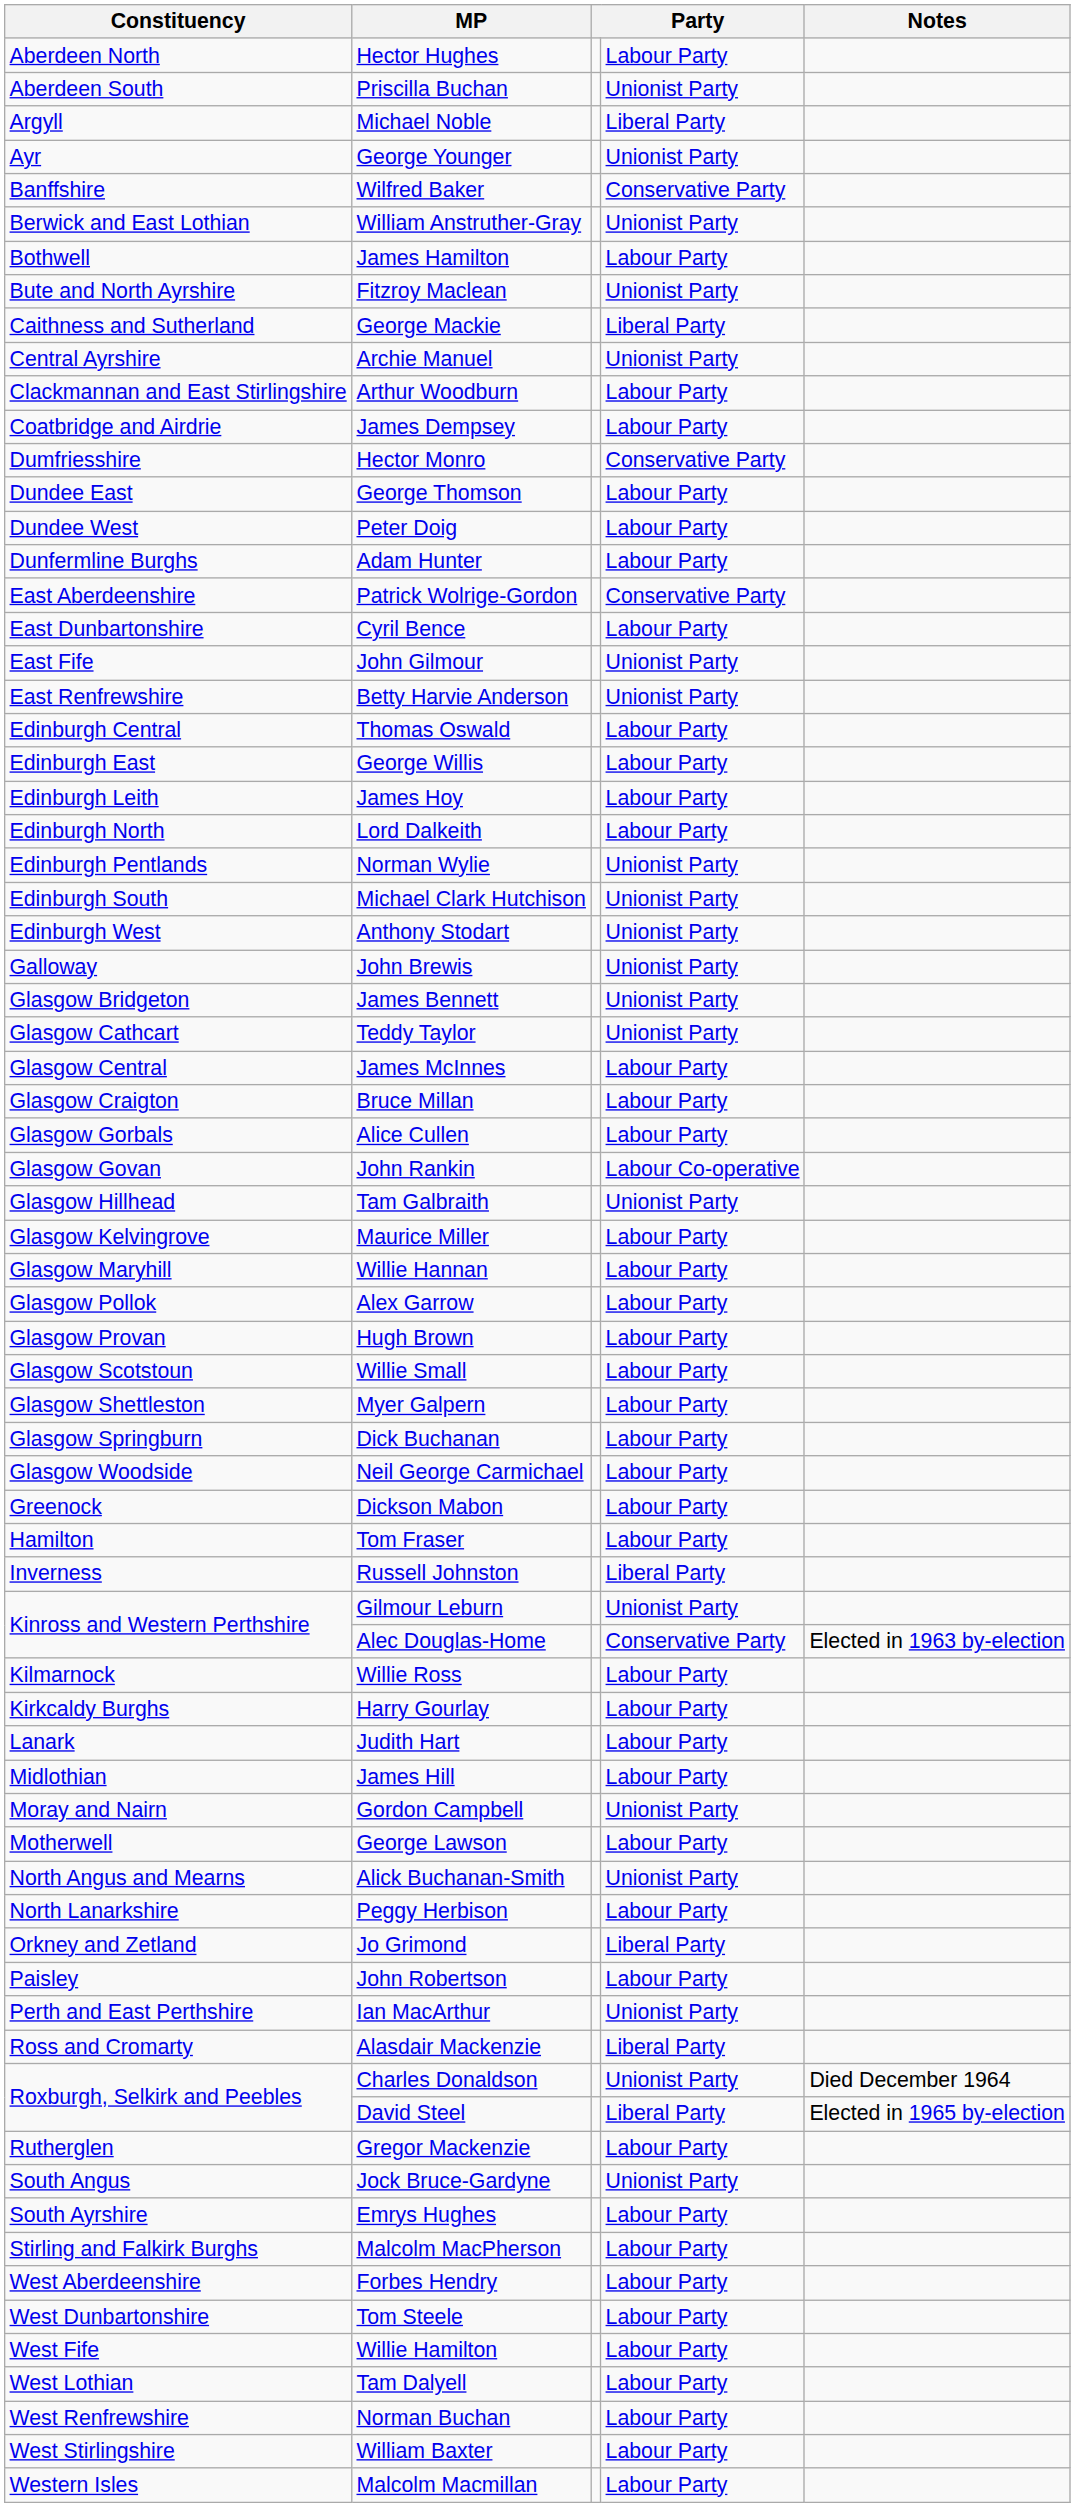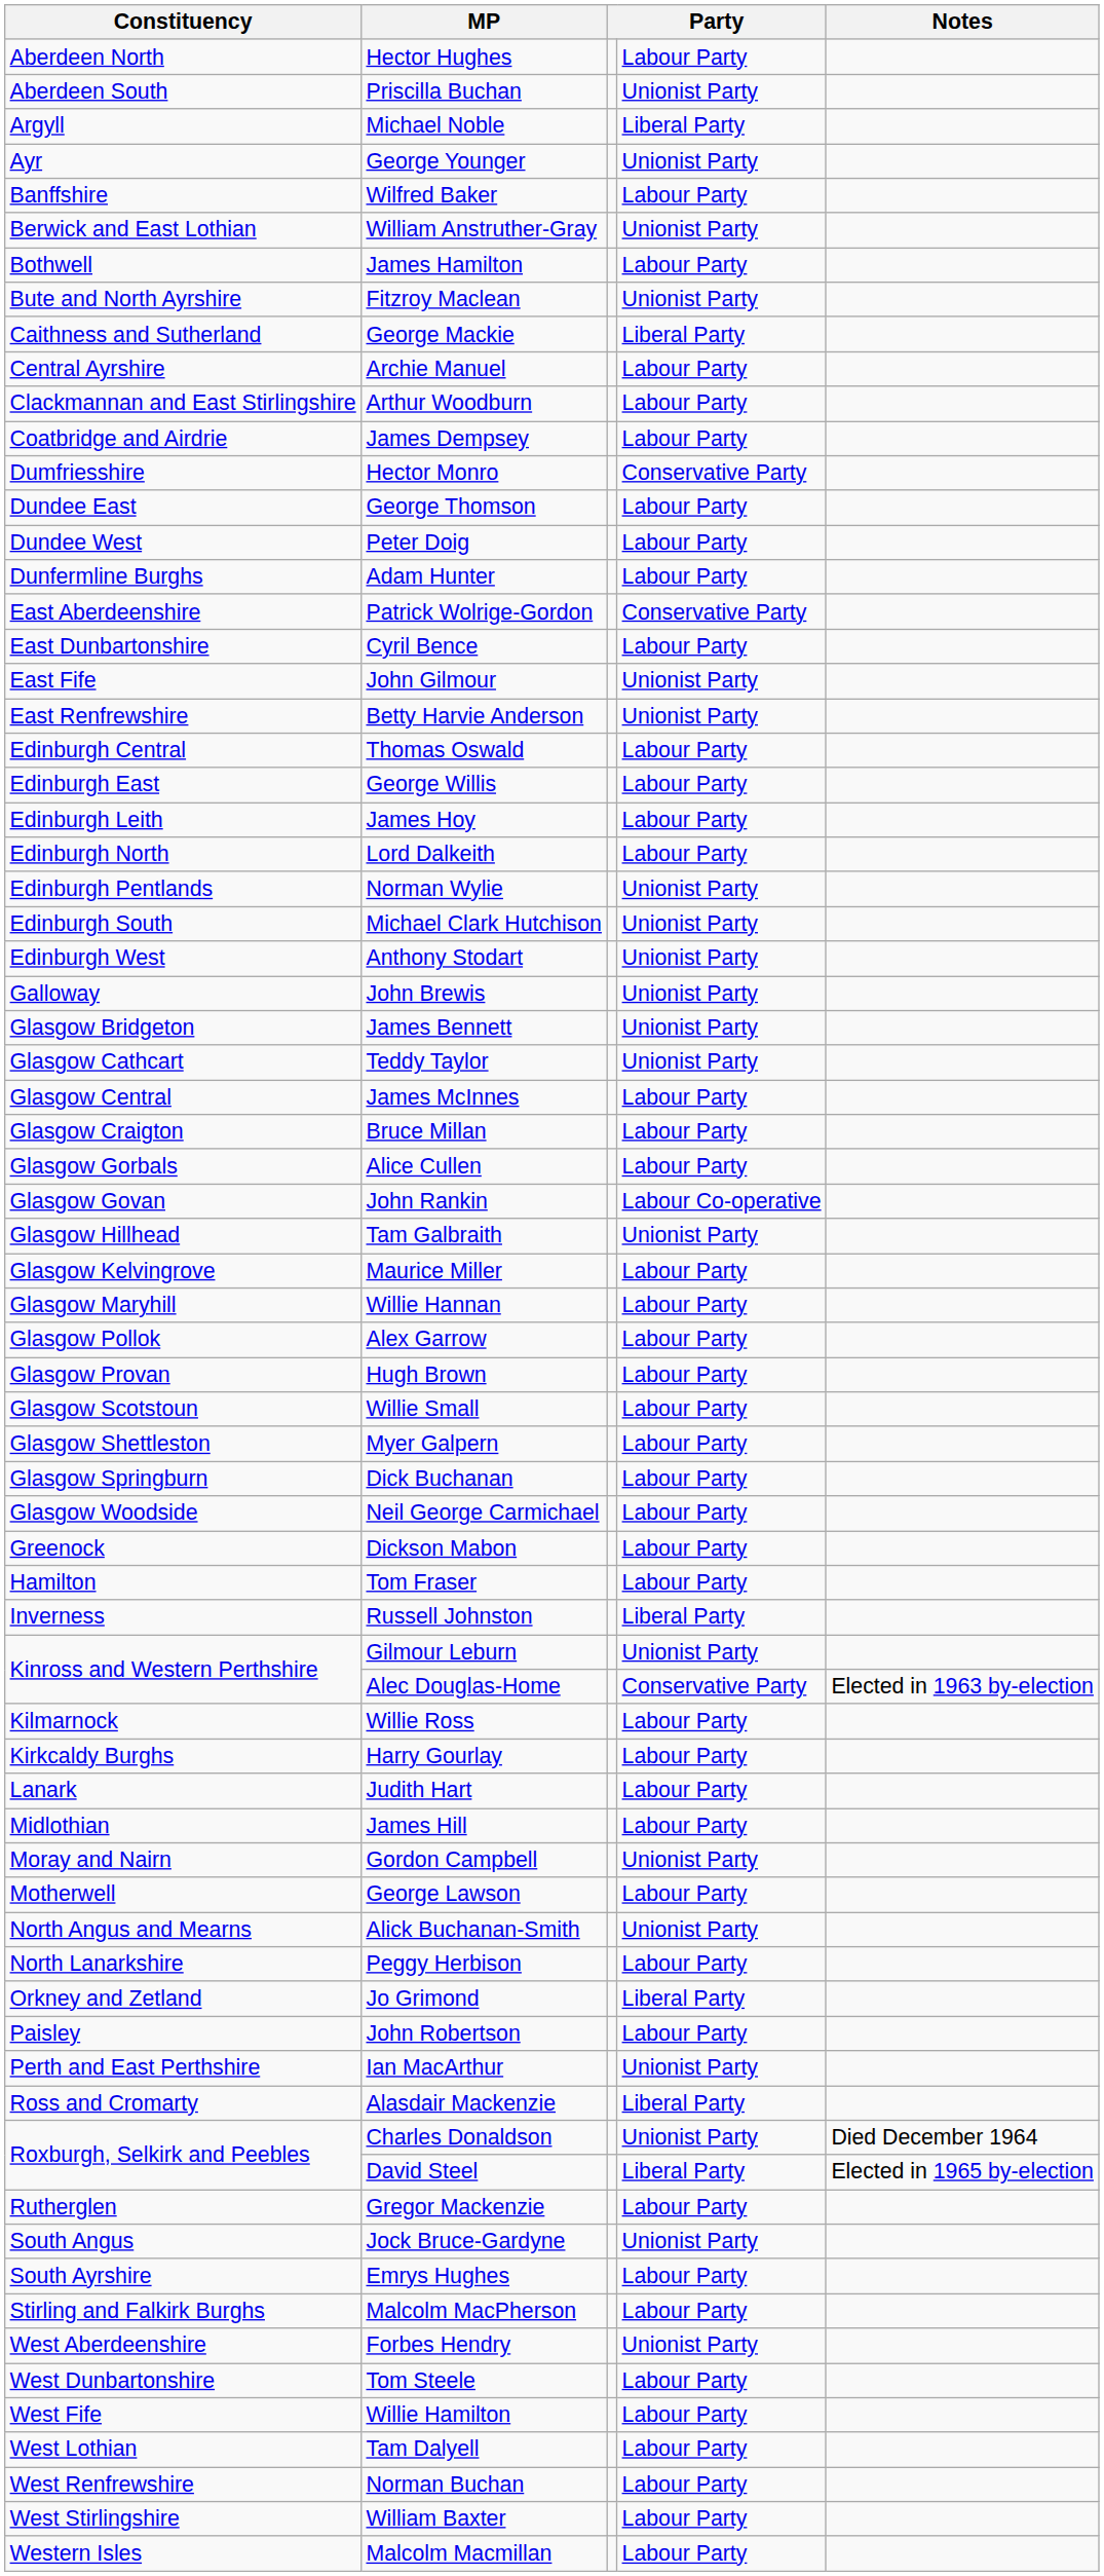Wilfred Baker | column 4: Conservative Party -> Labour Party
Archie Manuel | column 4: Unionist Party -> Labour Party
Forbes Hendry | column 4: Labour Party -> Unionist Party
